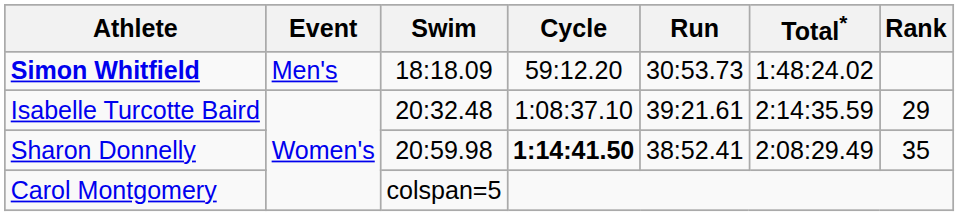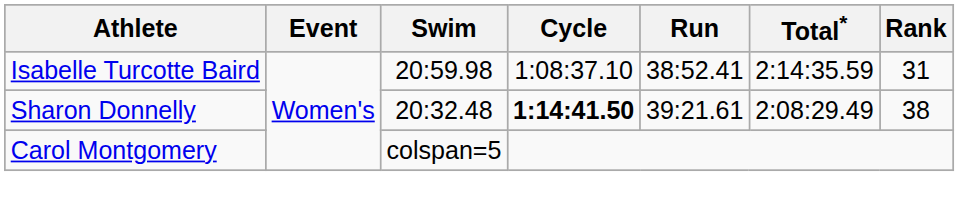- row: Simon Whitfield | Men's | 18:18.09 | 59:12.20 | 30:53.73 | 1:48:24.02
Isabelle Turcotte Baird | Swim: 20:32.48 -> 20:59.98
Isabelle Turcotte Baird | Run: 39:21.61 -> 38:52.41
Isabelle Turcotte Baird | Rank: 29 -> 31
Sharon Donnelly | Swim: 20:59.98 -> 20:32.48
Sharon Donnelly | Run: 38:52.41 -> 39:21.61
Sharon Donnelly | Rank: 35 -> 38
